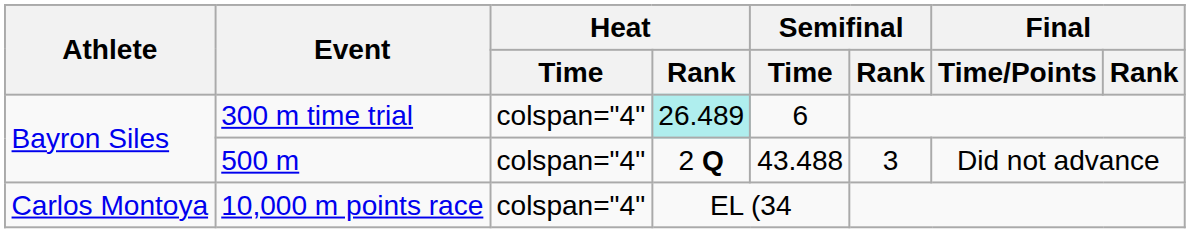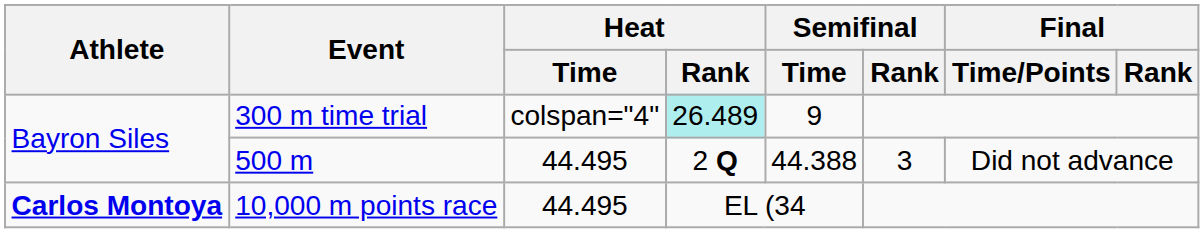300 m time trial | Semifinal / Time: 6 -> 9
500 m | Heat / Time: colspan="4" -> 44.495
500 m | Semifinal / Time: 43.488 -> 44.388
10,000 m points race | Athlete: normal -> bold
10,000 m points race | Heat / Time: colspan="4" -> 44.495
